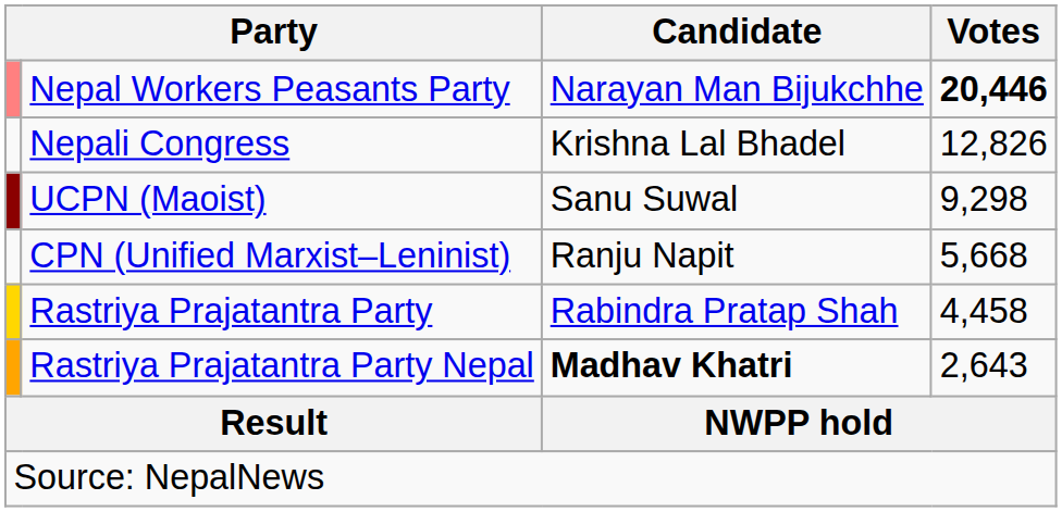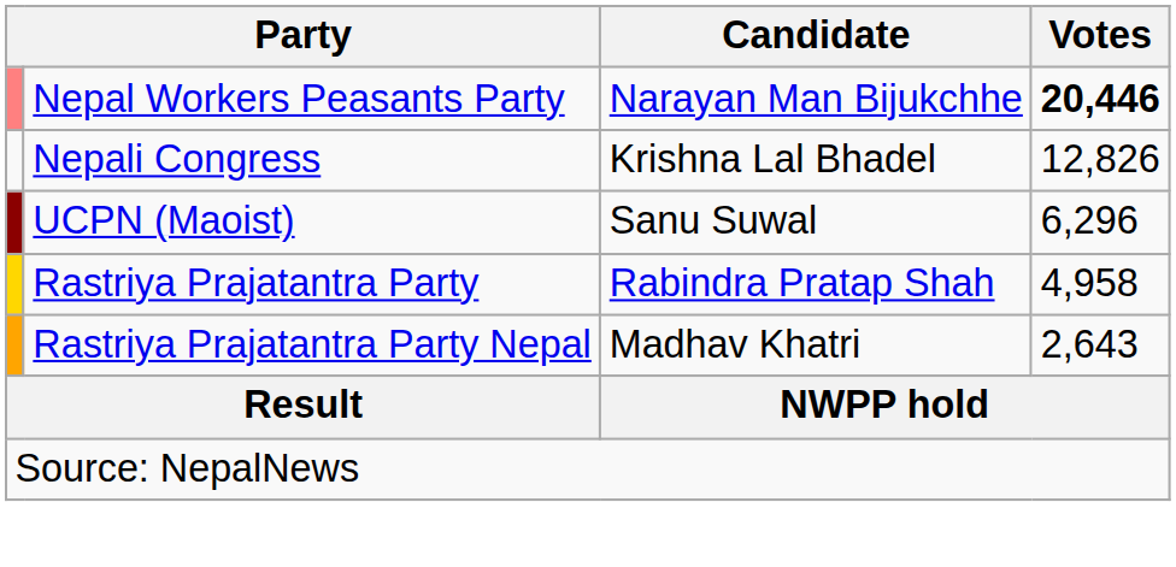UCPN (Maoist) | Votes: 9,298 -> 6,296
- row: CPN (Unified Marxist–Leninist) | Ranju Napit | 5,668
Rastriya Prajatantra Party | Votes: 4,458 -> 4,958
Rastriya Prajatantra Party Nepal | Candidate: bold -> normal
